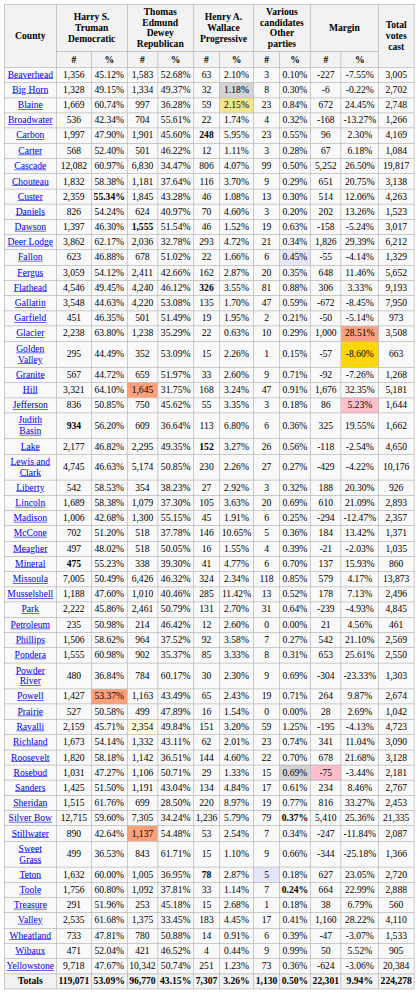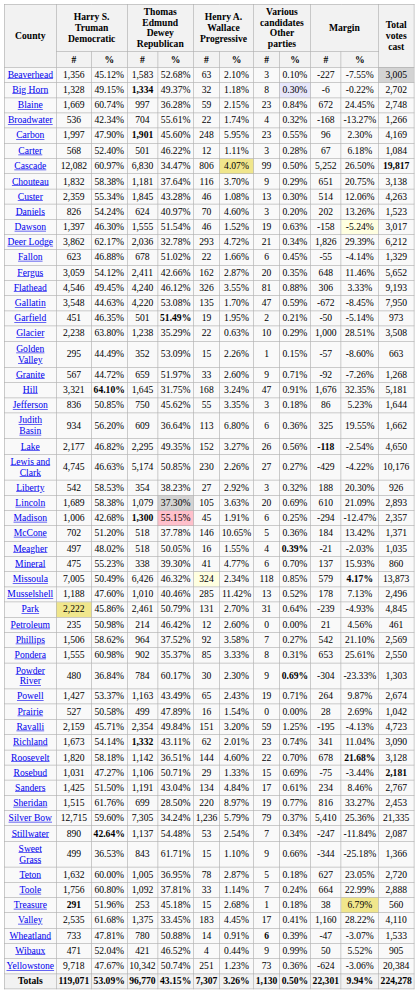Beaverhead | Total votes cast: no background -> lightgrey background
Big Horn | Thomas Edmund Dewey Republican / #: normal -> bold
Big Horn | Henry A. Wallace Progressive / %: lightgrey background -> no background
Big Horn | Various candidates Other parties / %: no background -> lavender background
Blaine | Henry A. Wallace Progressive / %: khaki background -> no background
Carbon | Thomas Edmund Dewey Republican / #: normal -> bold
Carbon | Henry A. Wallace Progressive / #: bold -> normal
Cascade | Henry A. Wallace Progressive / %: no background -> khaki background
Cascade | Total votes cast: normal -> bold
Custer | Harry S. Truman Democratic / %: bold -> normal
Dawson | Thomas Edmund Dewey Republican / #: bold -> normal
Dawson | Margin / %: no background -> lightyellow background
Fallon | Various candidates Other parties / %: lavender background -> no background
Flathead | Henry A. Wallace Progressive / #: bold -> normal
Garfield | Thomas Edmund Dewey Republican / %: normal -> bold
Glacier | Margin / %: lightsalmon background -> no background
Golden Valley | Margin / %: gold background -> no background
Hill | Harry S. Truman Democratic / %: normal -> bold
Hill | Thomas Edmund Dewey Republican / #: lightsalmon background -> no background
Jefferson | Margin / %: pink background -> no background
Judith Basin | Harry S. Truman Democratic / #: bold -> normal
Lake | Henry A. Wallace Progressive / #: bold -> normal
Lake | Margin / #: normal -> bold
Lincoln | Thomas Edmund Dewey Republican / %: no background -> lightgrey background
Madison | Thomas Edmund Dewey Republican / #: normal -> bold
Madison | Thomas Edmund Dewey Republican / %: no background -> pink background
Meagher | Various candidates Other parties / %: normal -> bold
Mineral | Harry S. Truman Democratic / #: bold -> normal
Missoula | Henry A. Wallace Progressive / #: no background -> lightyellow background
Missoula | Margin / %: normal -> bold
Park | Harry S. Truman Democratic / #: no background -> khaki background
Powder River | Various candidates Other parties / %: normal -> bold
Powell | Harry S. Truman Democratic / %: lightsalmon background -> no background
Ravalli | Thomas Edmund Dewey Republican / #: lightyellow background -> no background
Richland | Thomas Edmund Dewey Republican / #: normal -> bold
Roosevelt | Margin / %: normal -> bold
Rosebud | Various candidates Other parties / %: lightgrey background -> no background
Rosebud | Margin / #: pink background -> no background
Rosebud | Total votes cast: normal -> bold
Silver Bow | Various candidates Other parties / %: bold -> normal
Stillwater | Harry S. Truman Democratic / %: normal -> bold
Stillwater | Thomas Edmund Dewey Republican / #: lightsalmon background -> no background
Teton | Henry A. Wallace Progressive / #: bold -> normal
Teton | Various candidates Other parties / #: lavender background -> no background
Toole | Various candidates Other parties / %: bold -> normal
Treasure | Harry S. Truman Democratic / #: normal -> bold
Treasure | Margin / %: no background -> khaki background
Wheatland | Various candidates Other parties / #: normal -> bold
